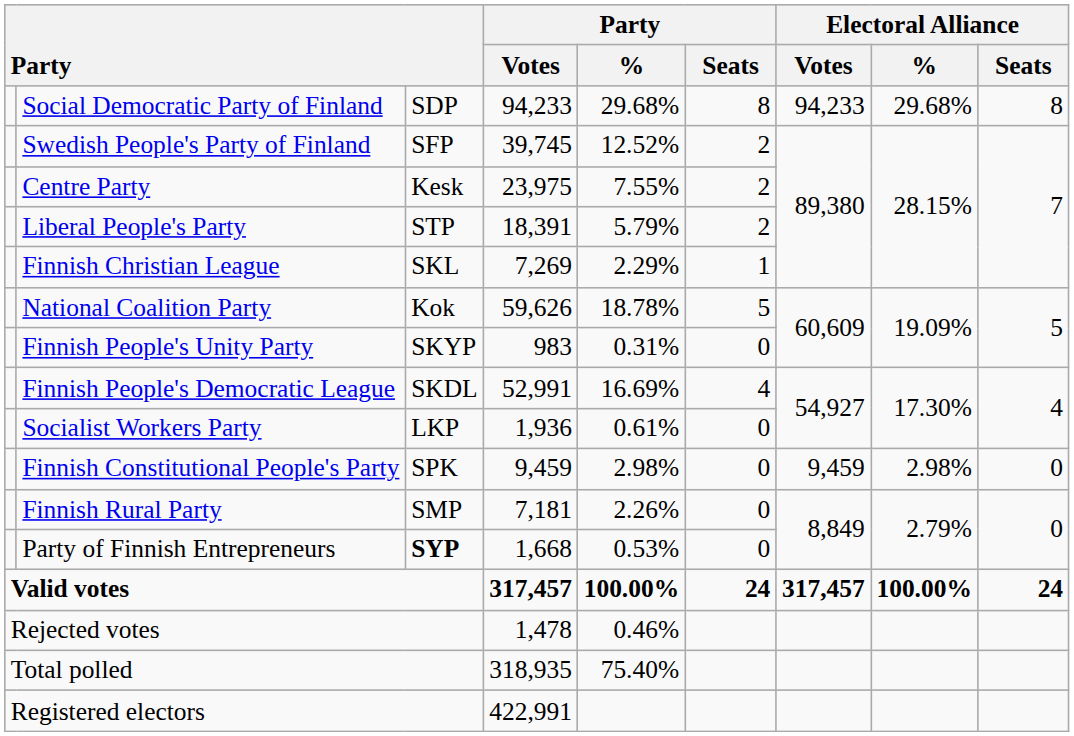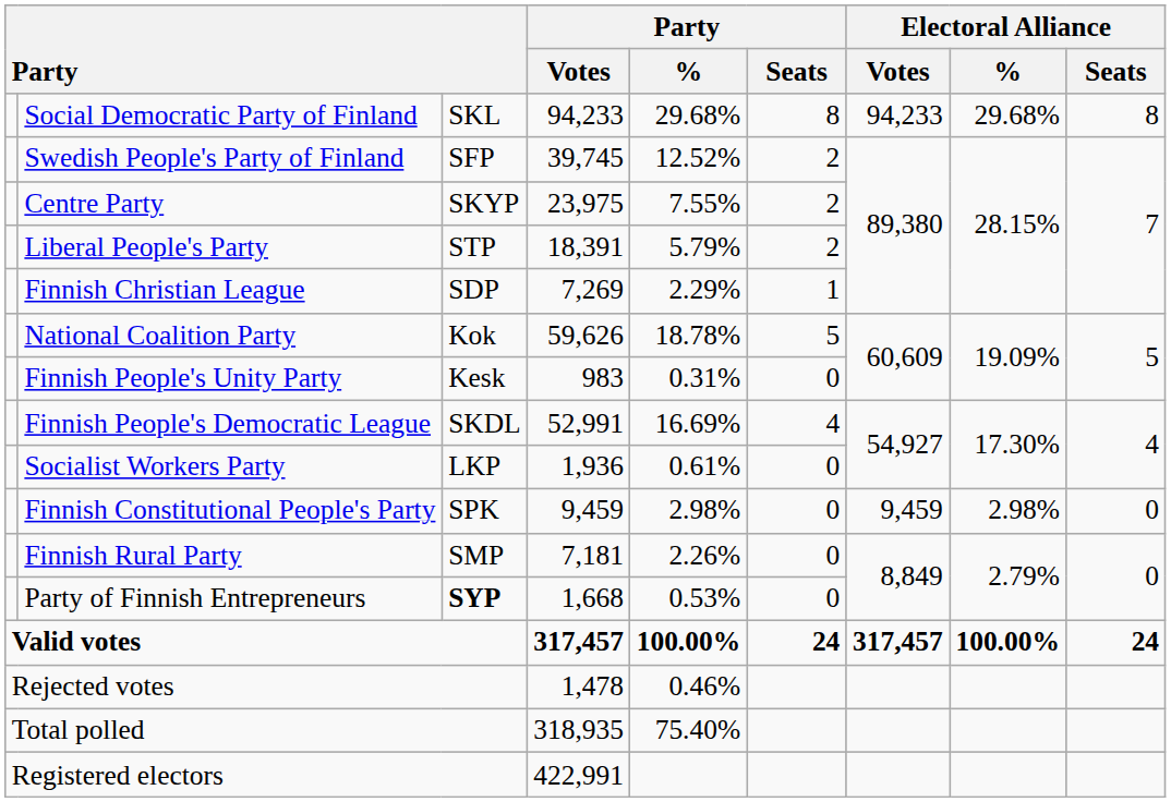Social Democratic Party of Finland | column 3: SDP -> SKL
Centre Party | column 3: Kesk -> SKYP
Finnish Christian League | column 3: SKL -> SDP
Finnish People's Unity Party | column 3: SKYP -> Kesk
